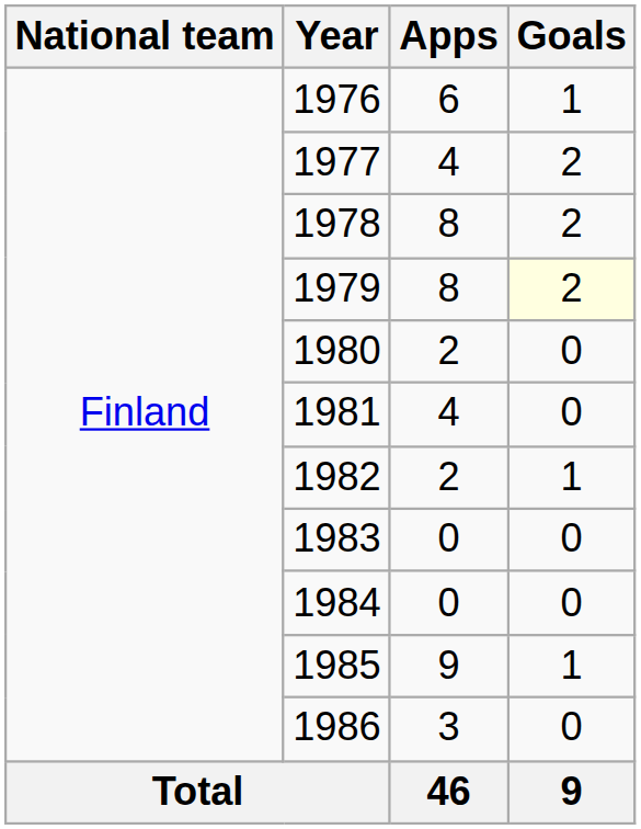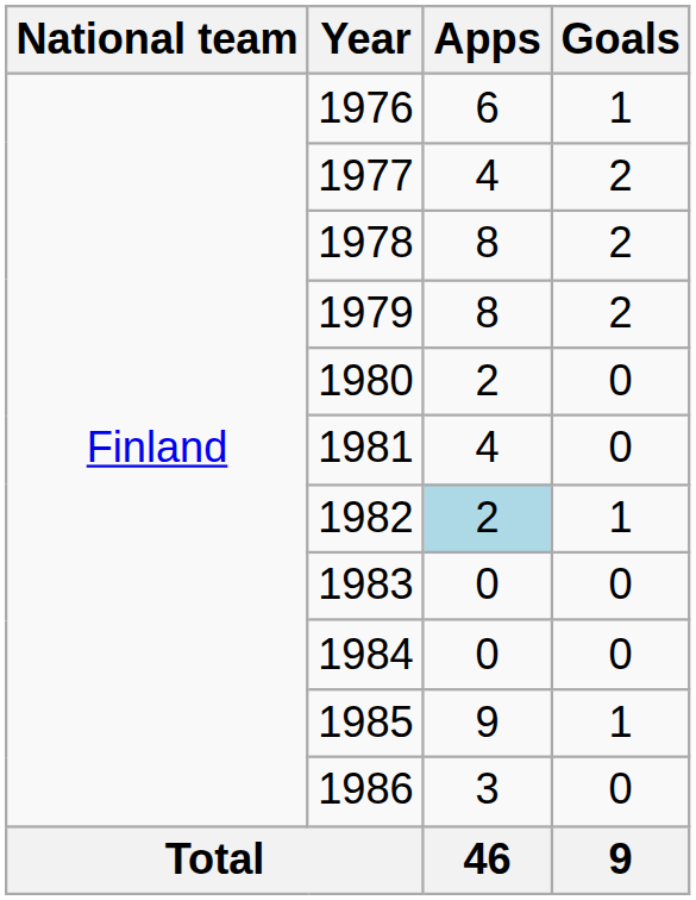1979 | Goals: lightyellow background -> no background
1982 | Apps: no background -> lightblue background
